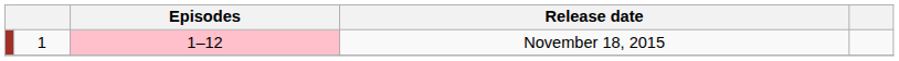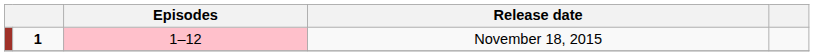November 18, 2015 | column 2: normal -> bold
